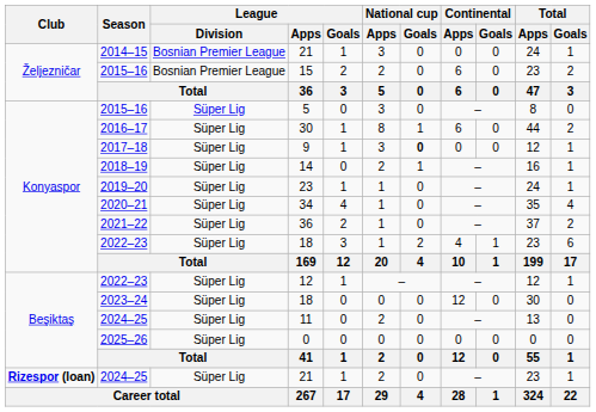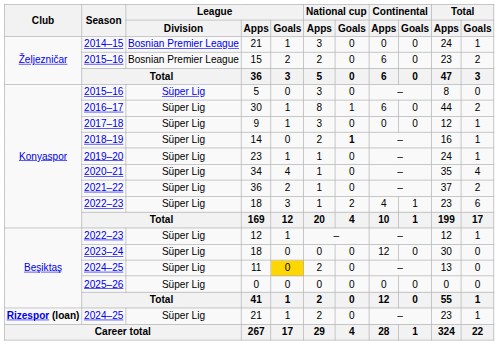9 | National cup / Goals: bold -> normal
14 | National cup / Goals: normal -> bold
11 | League / Goals: no background -> gold background
